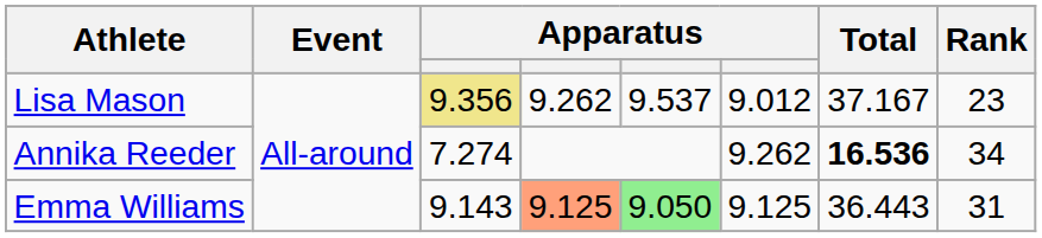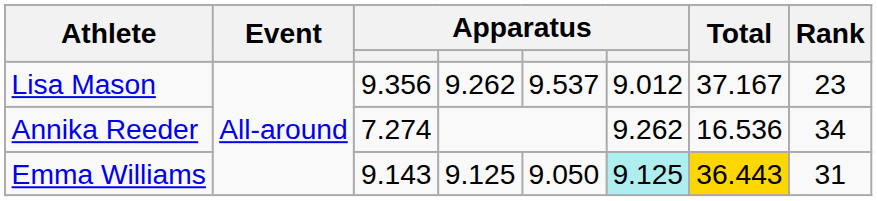row 3 | column 3: khaki background -> no background
row 4 | Total: bold -> normal
row 5 | column 4: lightsalmon background -> no background
row 5 | column 5: lightgreen background -> no background
row 5 | column 6: no background -> paleturquoise background
row 5 | Total: no background -> gold background
